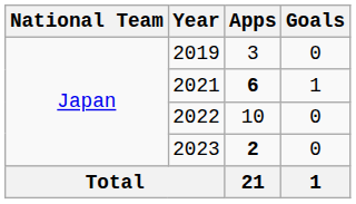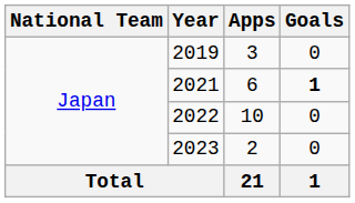2021 | Apps: bold -> normal
2021 | Goals: normal -> bold
2023 | Apps: bold -> normal
